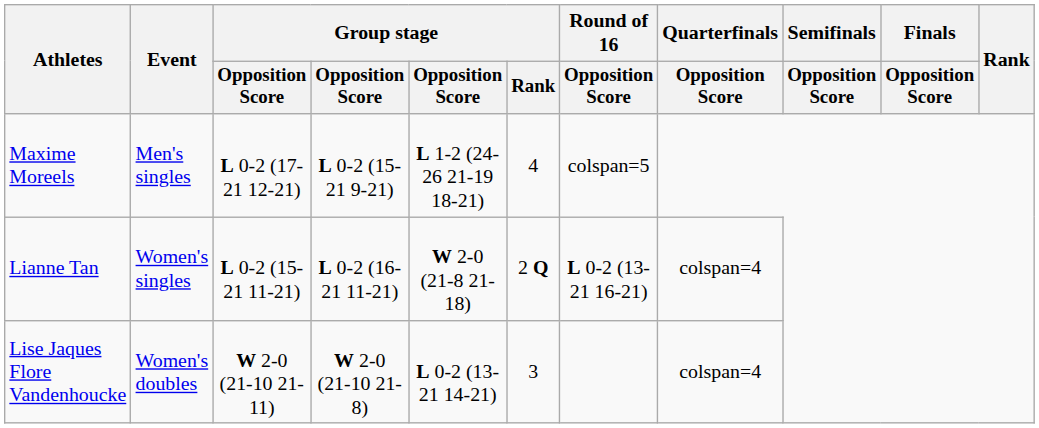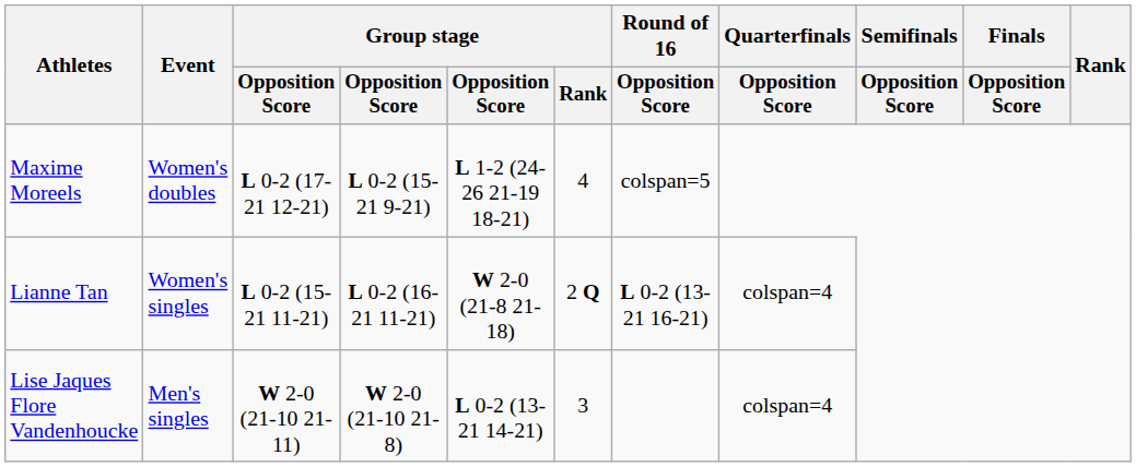Maxime Moreels | Event: Men's singles -> Women's doubles
Lise Jaques Flore Vandenhoucke | Event: Women's doubles -> Men's singles
